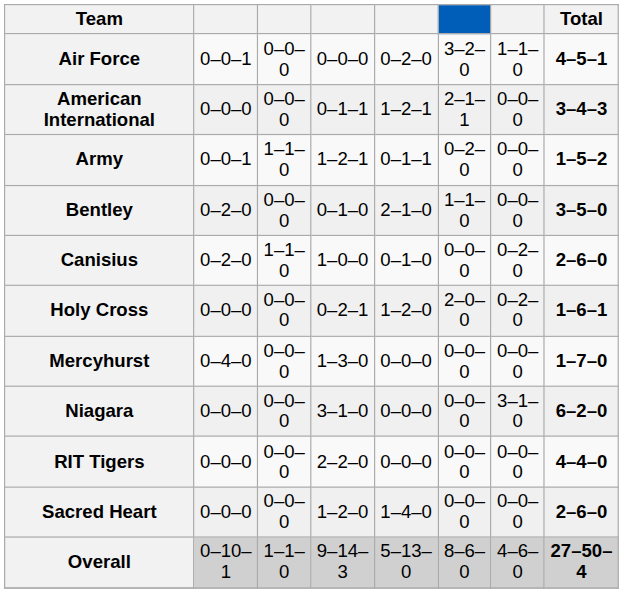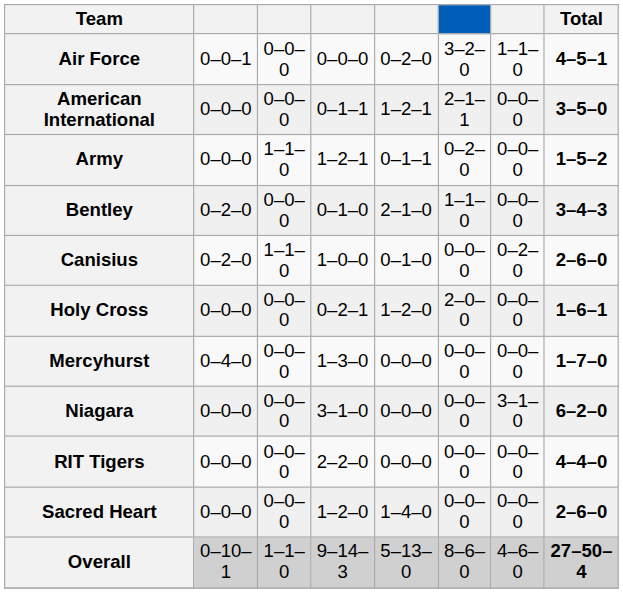American International | Total: 3–4–3 -> 3–5–0
Army | column 2: 0–0–1 -> 0–0–0
Bentley | Total: 3–5–0 -> 3–4–3
Holy Cross | column 7: 0–2–0 -> 0–0–0
